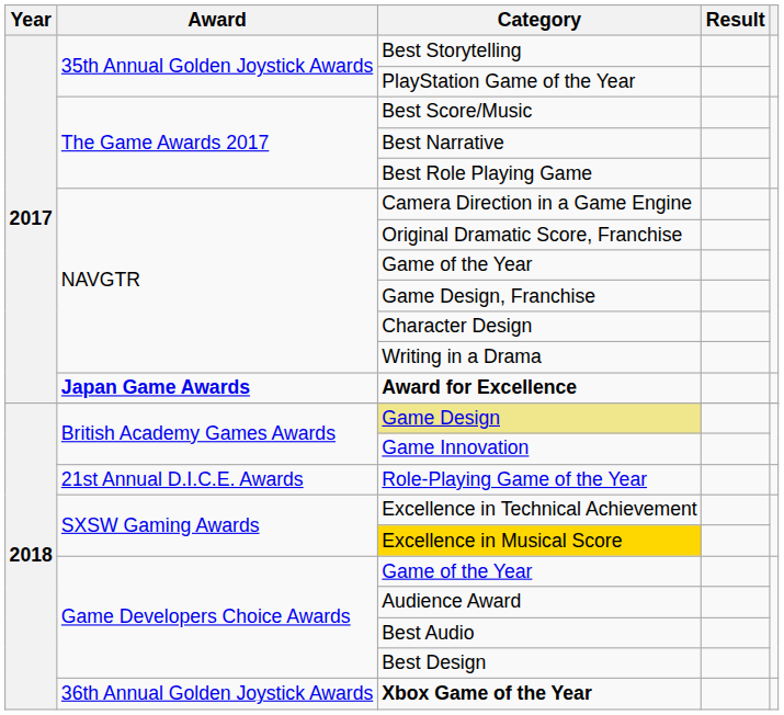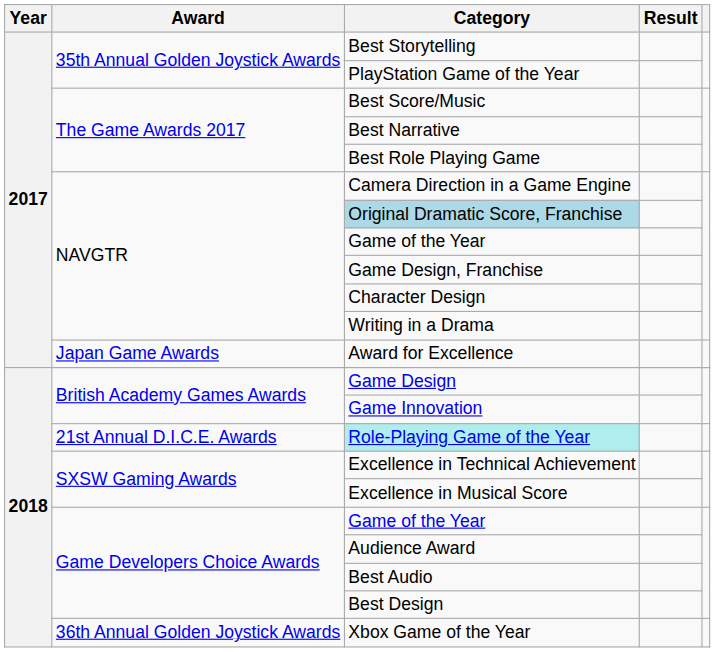Original Dramatic Score, Franchise | Category: no background -> lightblue background
Award for Excellence | Award: bold -> normal
Award for Excellence | Category: bold -> normal
Game Design | Category: khaki background -> no background
Role-Playing Game of the Year | Category: no background -> paleturquoise background
Excellence in Musical Score | Category: gold background -> no background
Xbox Game of the Year | Category: bold -> normal
